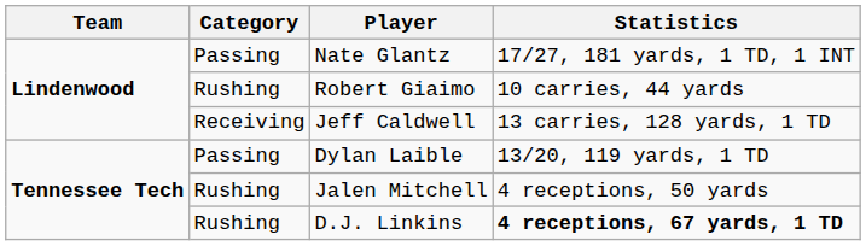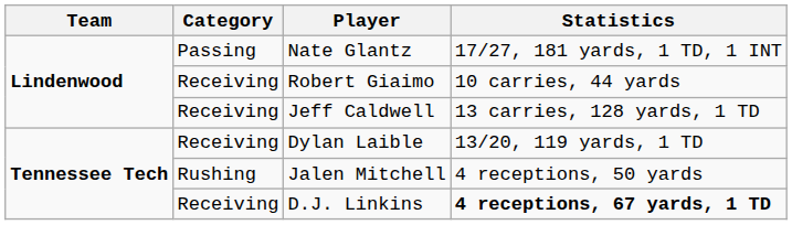Robert Giaimo | Category: Rushing -> Receiving
Dylan Laible | Category: Passing -> Receiving
D.J. Linkins | Category: Rushing -> Receiving
